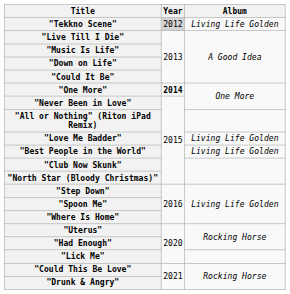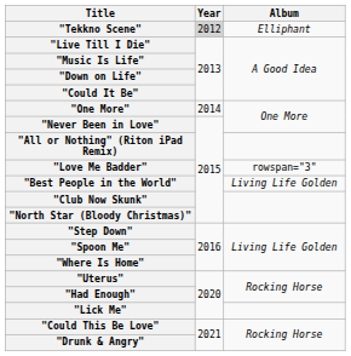"Tekkno Scene" | Album: Living Life Golden -> Elliphant
"One More" | Year: bold -> normal
"Love Me Badder" | Album: Living Life Golden -> rowspan="3"
